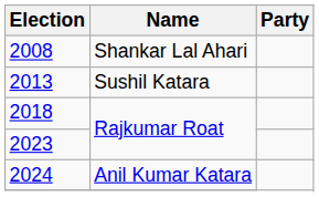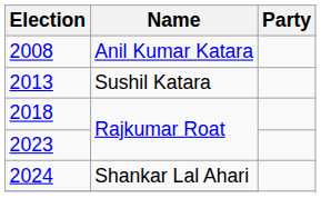2008 | Name: Shankar Lal Ahari -> Anil Kumar Katara
2024 | Name: Anil Kumar Katara -> Shankar Lal Ahari
